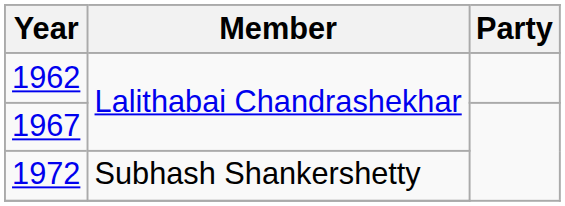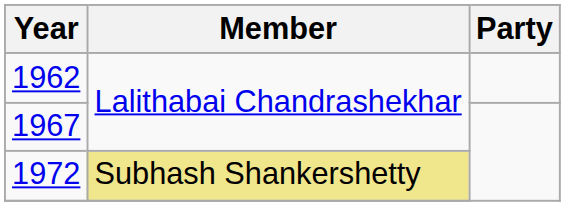1972 | Member: no background -> khaki background
